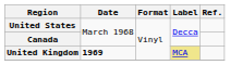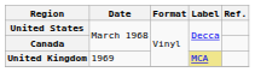United Kingdom | Date: bold -> normal
